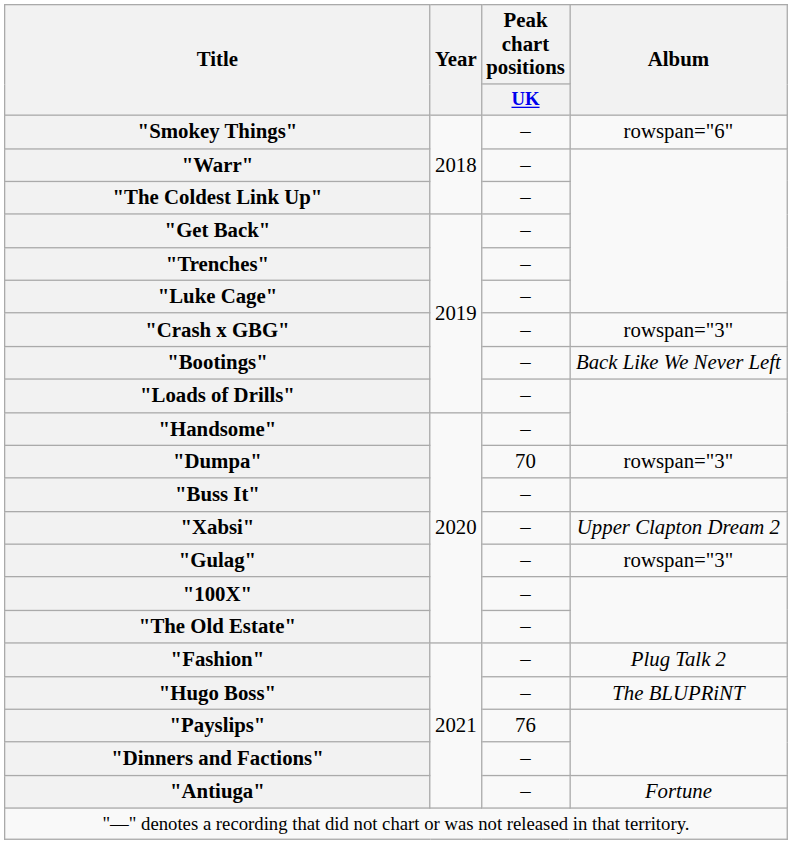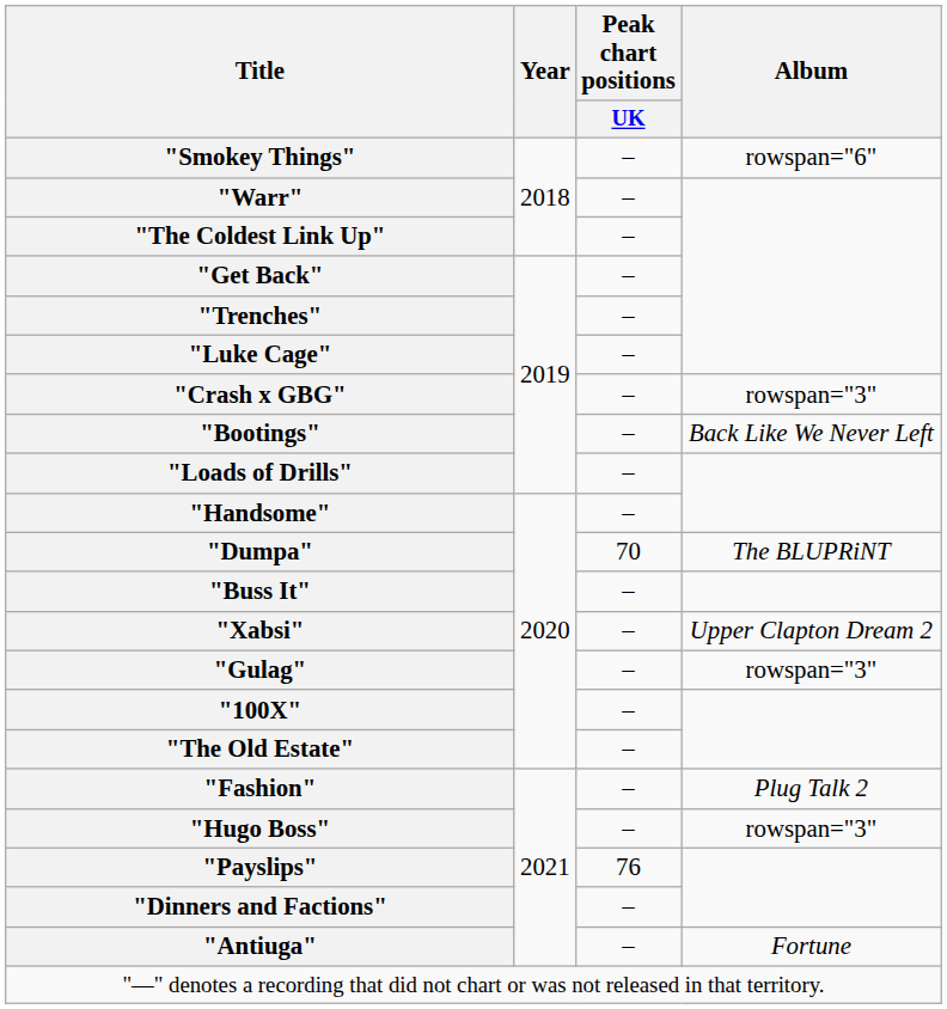"Dumpa" | Album: rowspan="3" -> The BLUPRiNT
"Hugo Boss" | Album: The BLUPRiNT -> rowspan="3"
